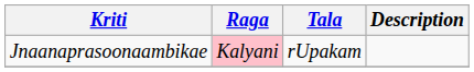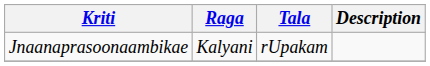Jnaanaprasoonaambikae | Raga: pink background -> no background
